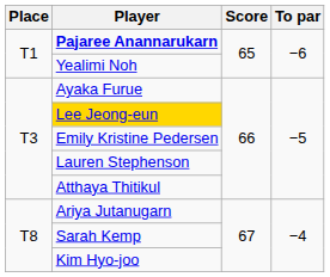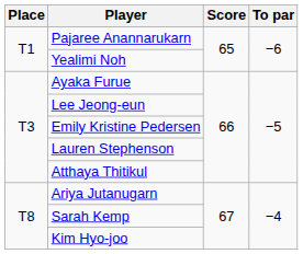Pajaree Anannarukarn | Player: bold -> normal
Lee Jeong-eun | Player: gold background -> no background
